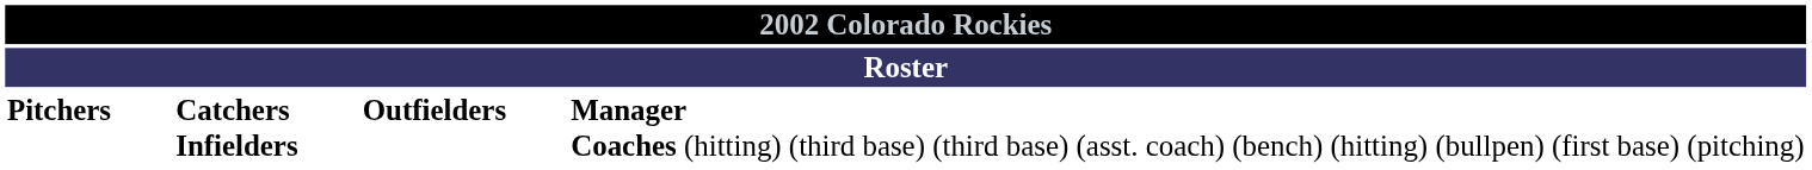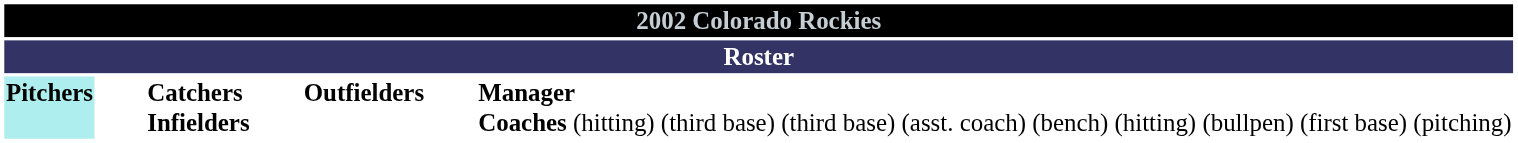Pitchers | column 1: no background -> paleturquoise background
